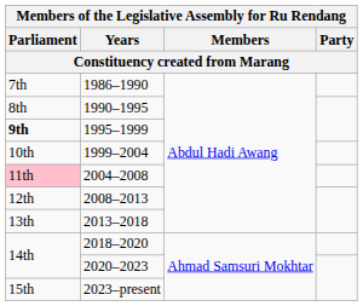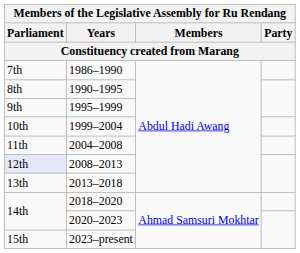9th | Parliament: bold -> normal
11th | Parliament: pink background -> no background
12th | Parliament: no background -> lavender background
